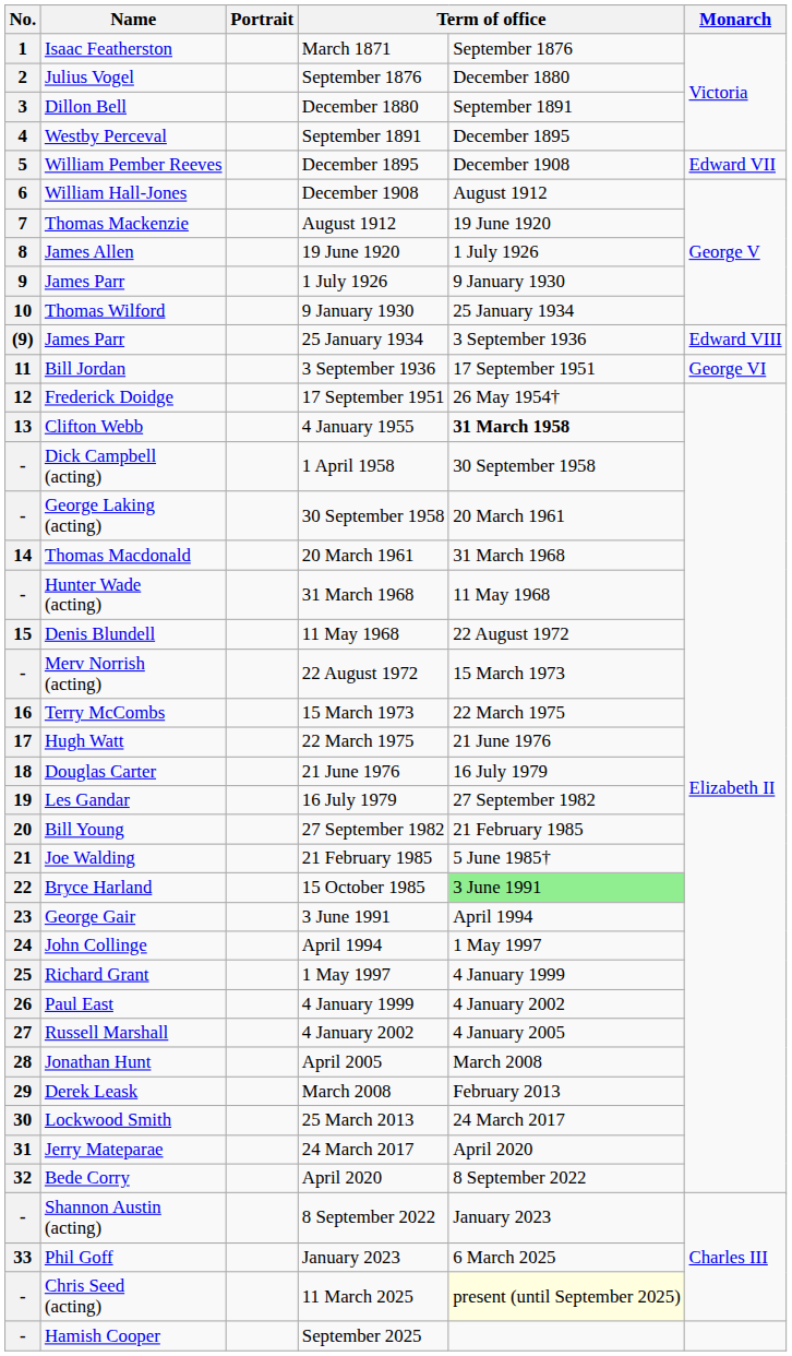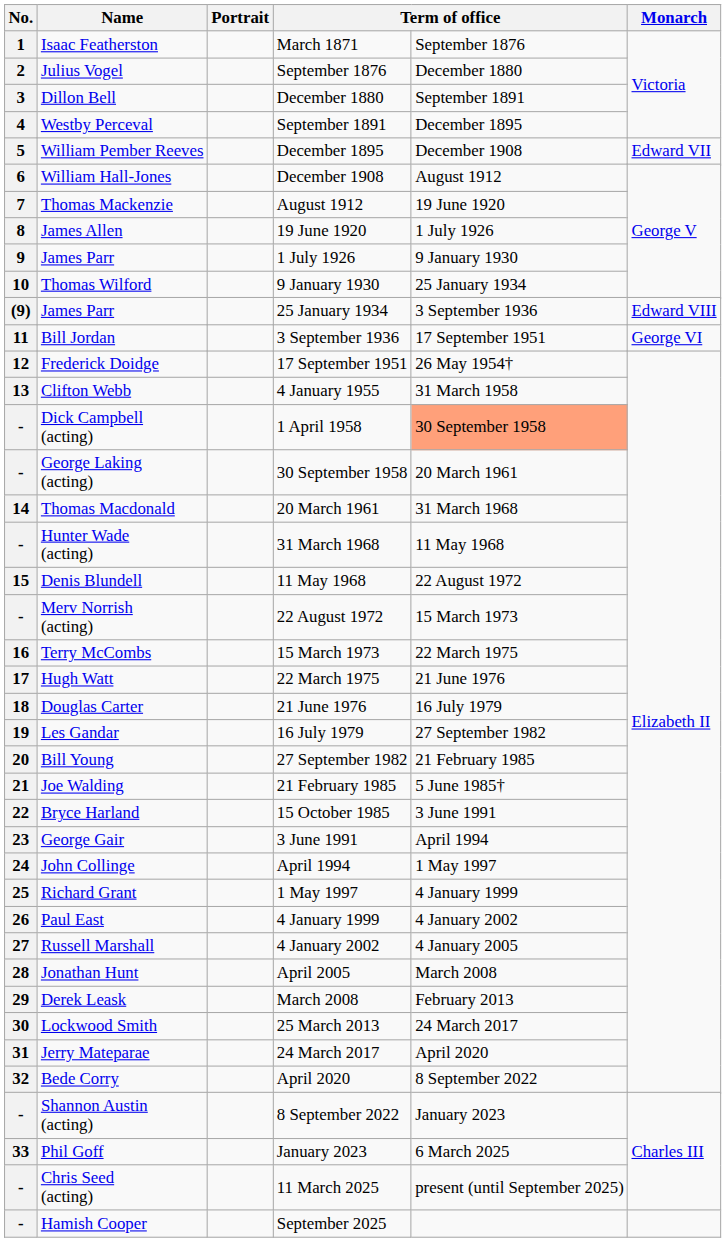4 January 1955 | column 5: bold -> normal
1 April 1958 | column 5: no background -> lightsalmon background
15 October 1985 | column 5: lightgreen background -> no background
11 March 2025 | column 5: lightyellow background -> no background
